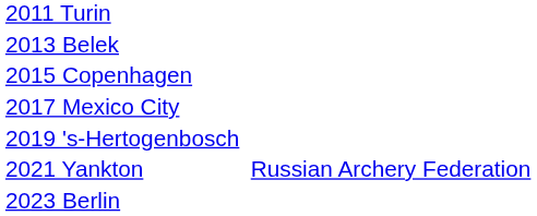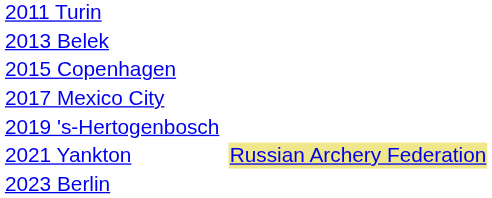2021 Yankton | column 2: no background -> khaki background
